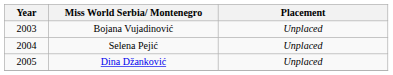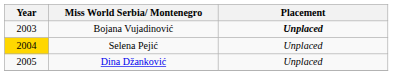Bojana Vujadinović | Placement: normal -> bold
Selena Pejić | Year: no background -> gold background
